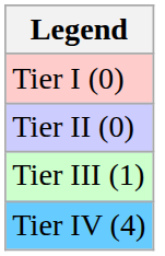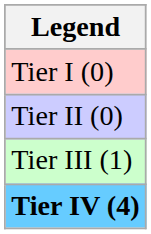row 5 | column 1: normal -> bold
